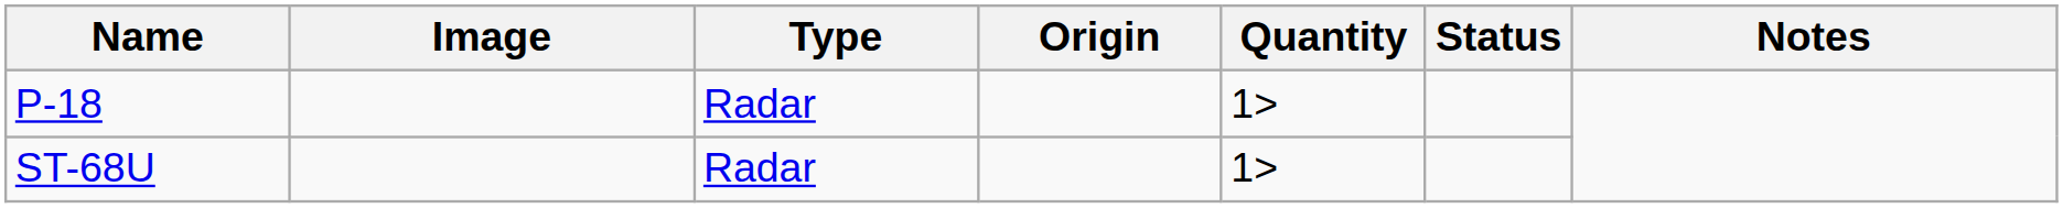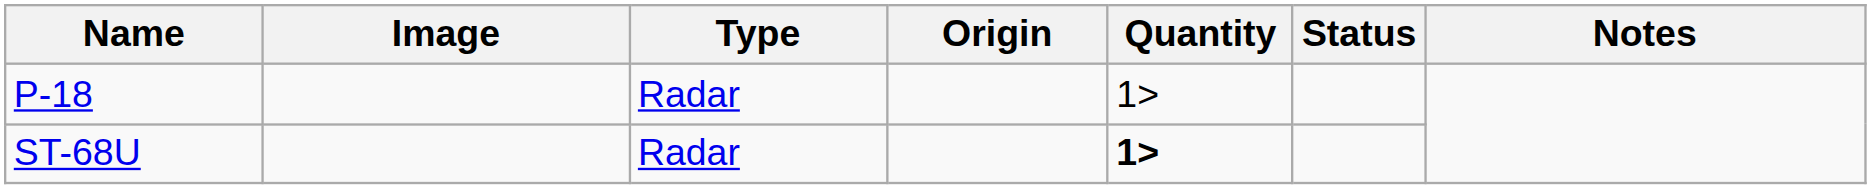ST-68U | Quantity: normal -> bold
